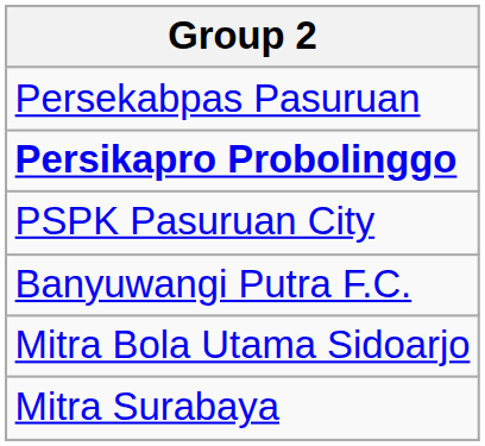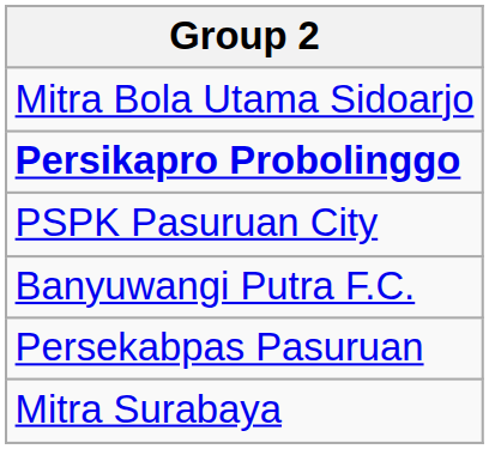row 2 | column 1: Persekabpas Pasuruan -> Mitra Bola Utama Sidoarjo
row 6 | column 1: Mitra Bola Utama Sidoarjo -> Persekabpas Pasuruan
